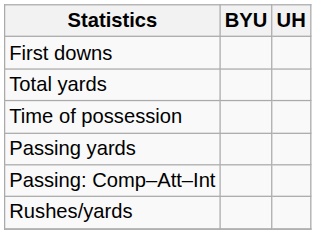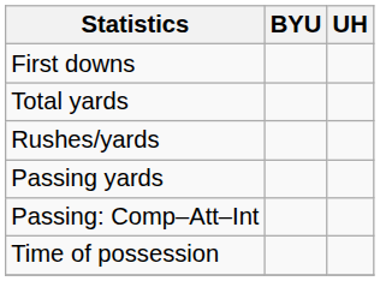rows swapped: Rushes/yards <-> Time of possession
